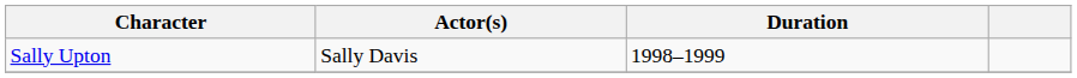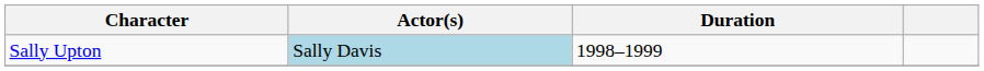Sally Upton | Actor(s): no background -> lightblue background
